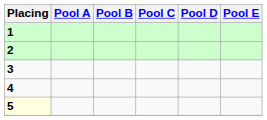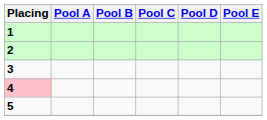4 | Placing: no background -> pink background
5 | Placing: lightyellow background -> no background
